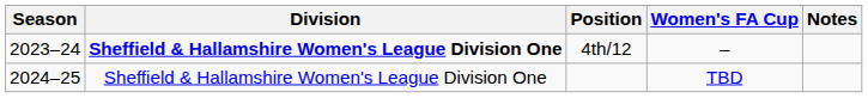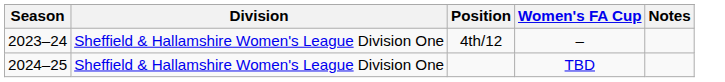4th/12 | Division: bold -> normal
